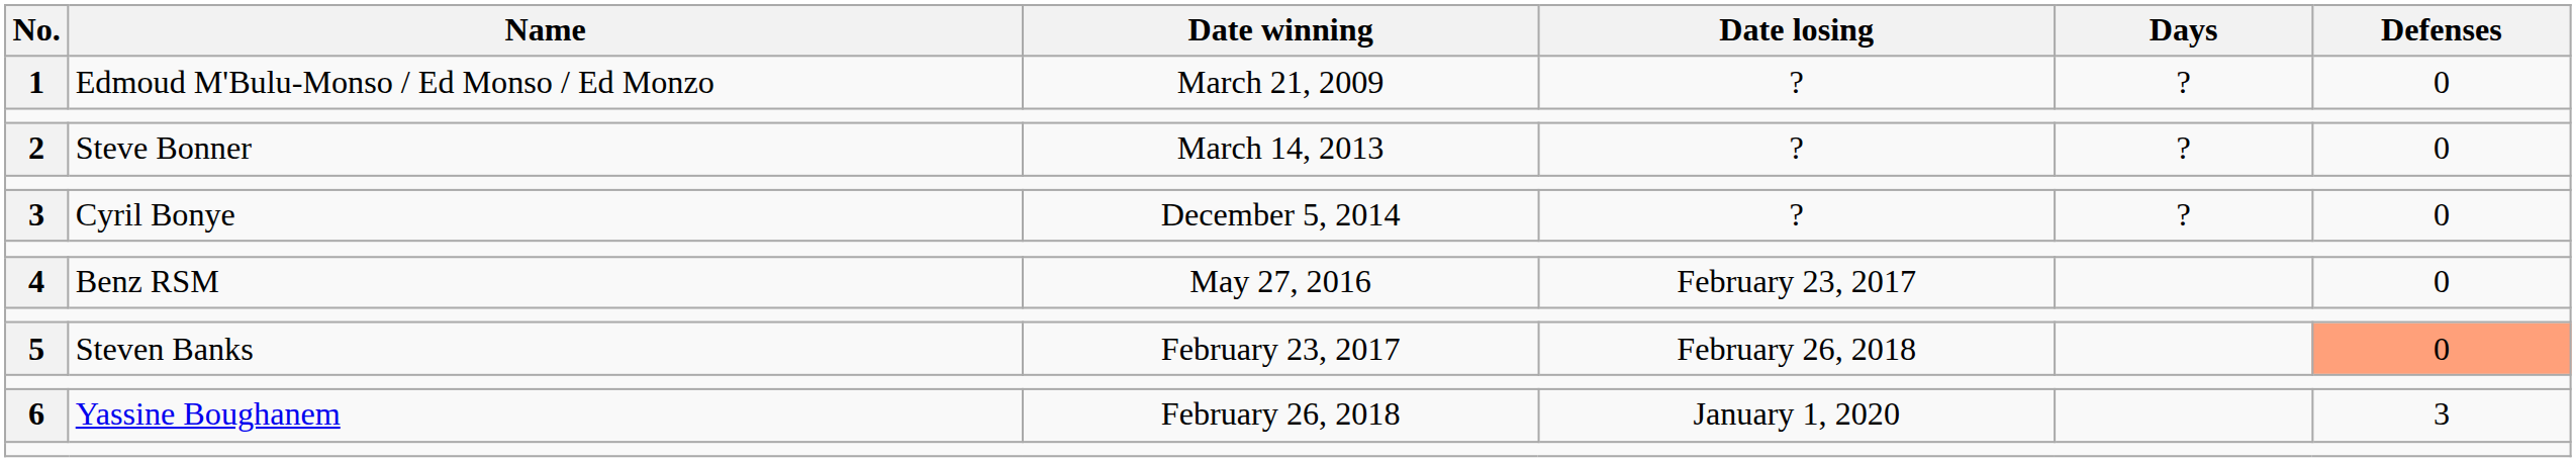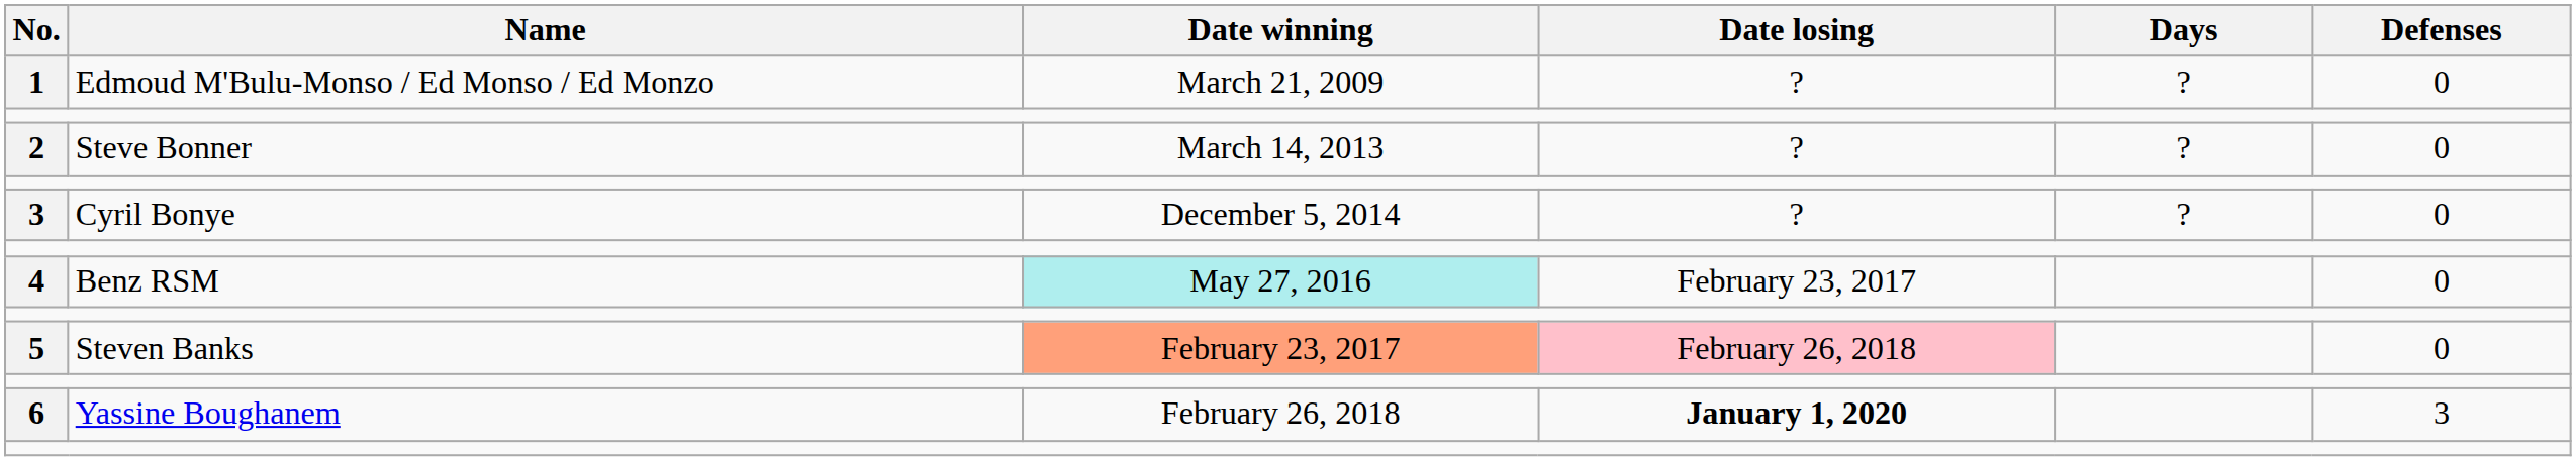4 | Date winning: no background -> paleturquoise background
5 | Date winning: no background -> lightsalmon background
5 | Date losing: no background -> pink background
5 | Defenses: lightsalmon background -> no background
6 | Date losing: normal -> bold
